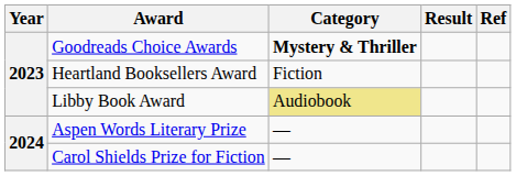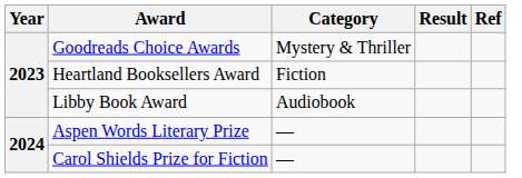Goodreads Choice Awards | Category: bold -> normal
Libby Book Award | Category: khaki background -> no background
